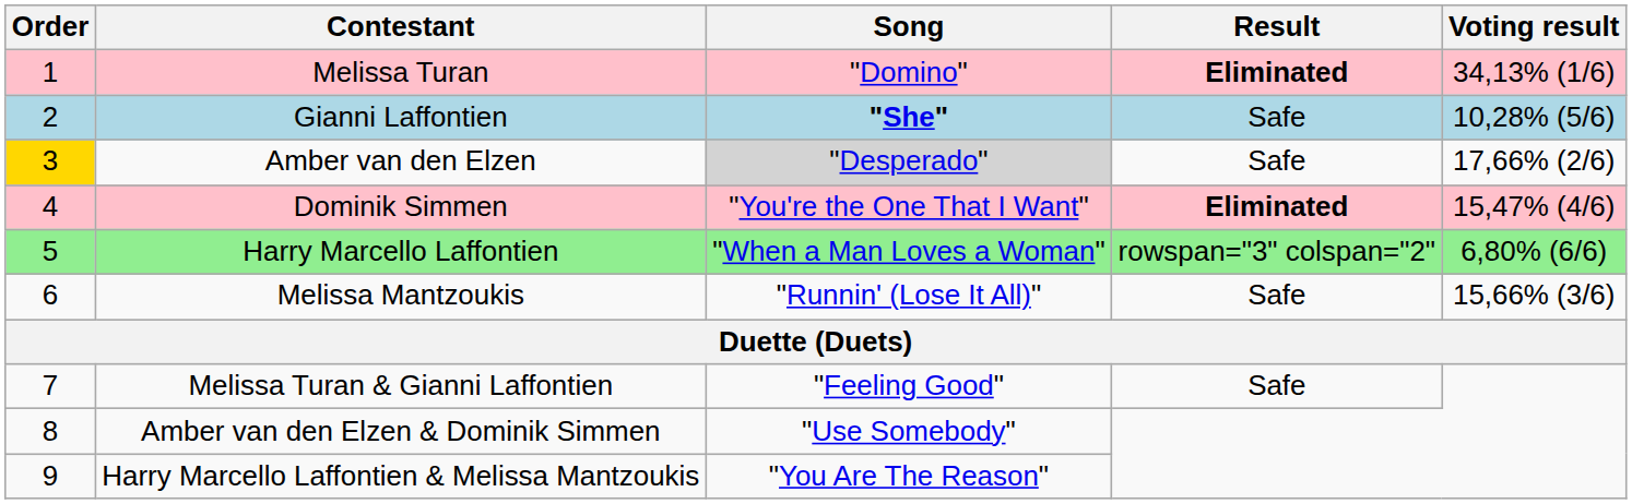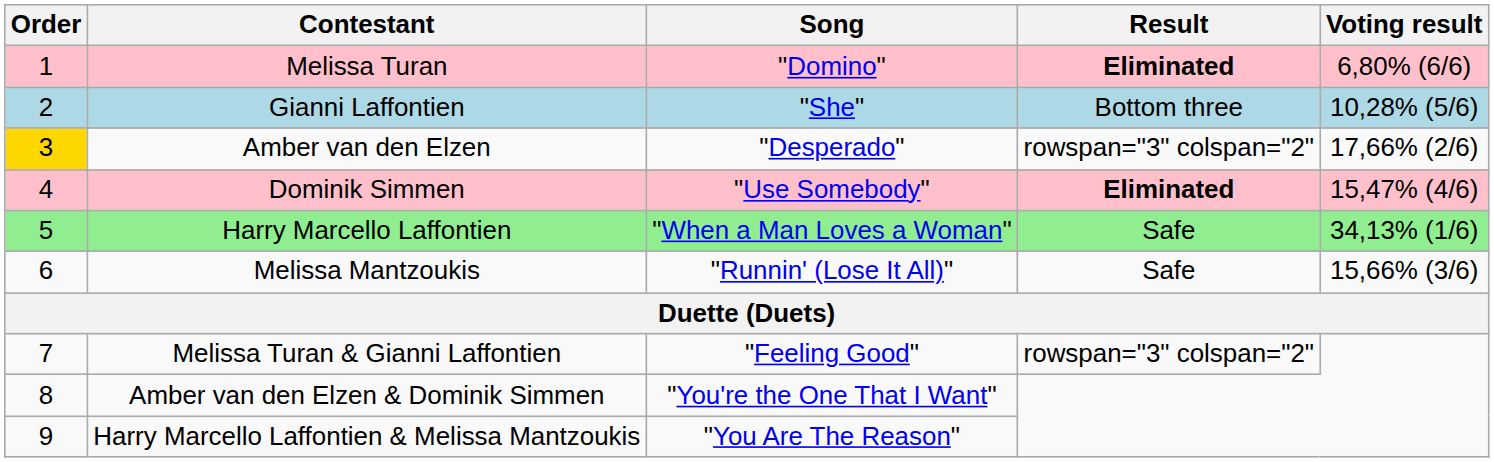Melissa Turan | Voting result: 34,13% (1/6) -> 6,80% (6/6)
Gianni Laffontien | Song: bold -> normal
Gianni Laffontien | Result: Safe -> Bottom three
Amber van den Elzen | Song: lightgrey background -> no background
Amber van den Elzen | Result: Safe -> rowspan="3" colspan="2"
Dominik Simmen | Song: "You're the One That I Want" -> "Use Somebody"
Harry Marcello Laffontien | Result: rowspan="3" colspan="2" -> Safe
Harry Marcello Laffontien | Voting result: 6,80% (6/6) -> 34,13% (1/6)
Melissa Turan & Gianni Laffontien | Result: Safe -> rowspan="3" colspan="2"
Amber van den Elzen & Dominik Simmen | Song: "Use Somebody" -> "You're the One That I Want"
